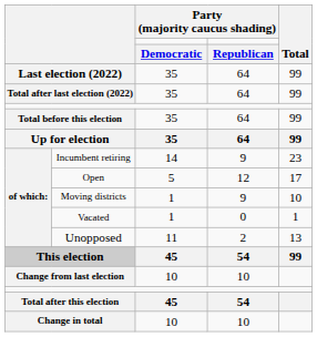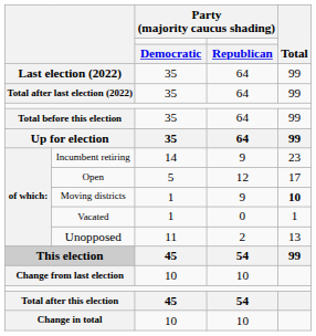Moving districts | Total: normal -> bold
